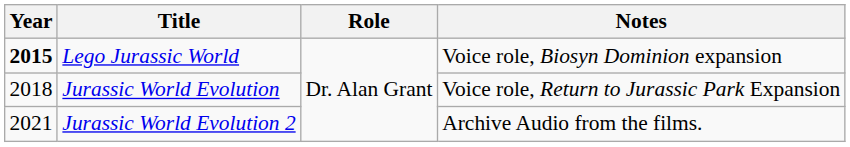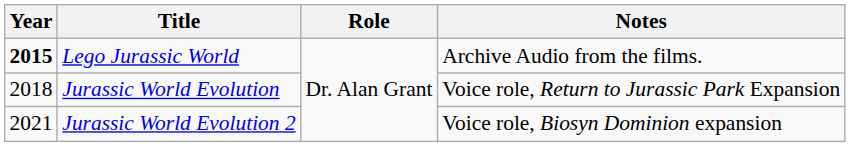Lego Jurassic World | Notes: Voice role, Biosyn Dominion expansion -> Archive Audio from the films.
Jurassic World Evolution 2 | Notes: Archive Audio from the films. -> Voice role, Biosyn Dominion expansion
